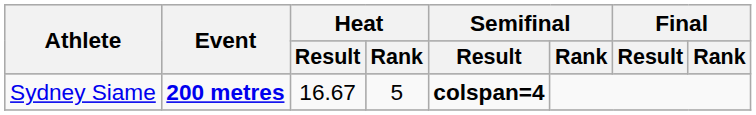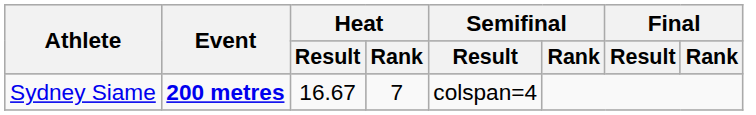Sydney Siame | Heat / Rank: 5 -> 7
Sydney Siame | Semifinal / Result: bold -> normal
